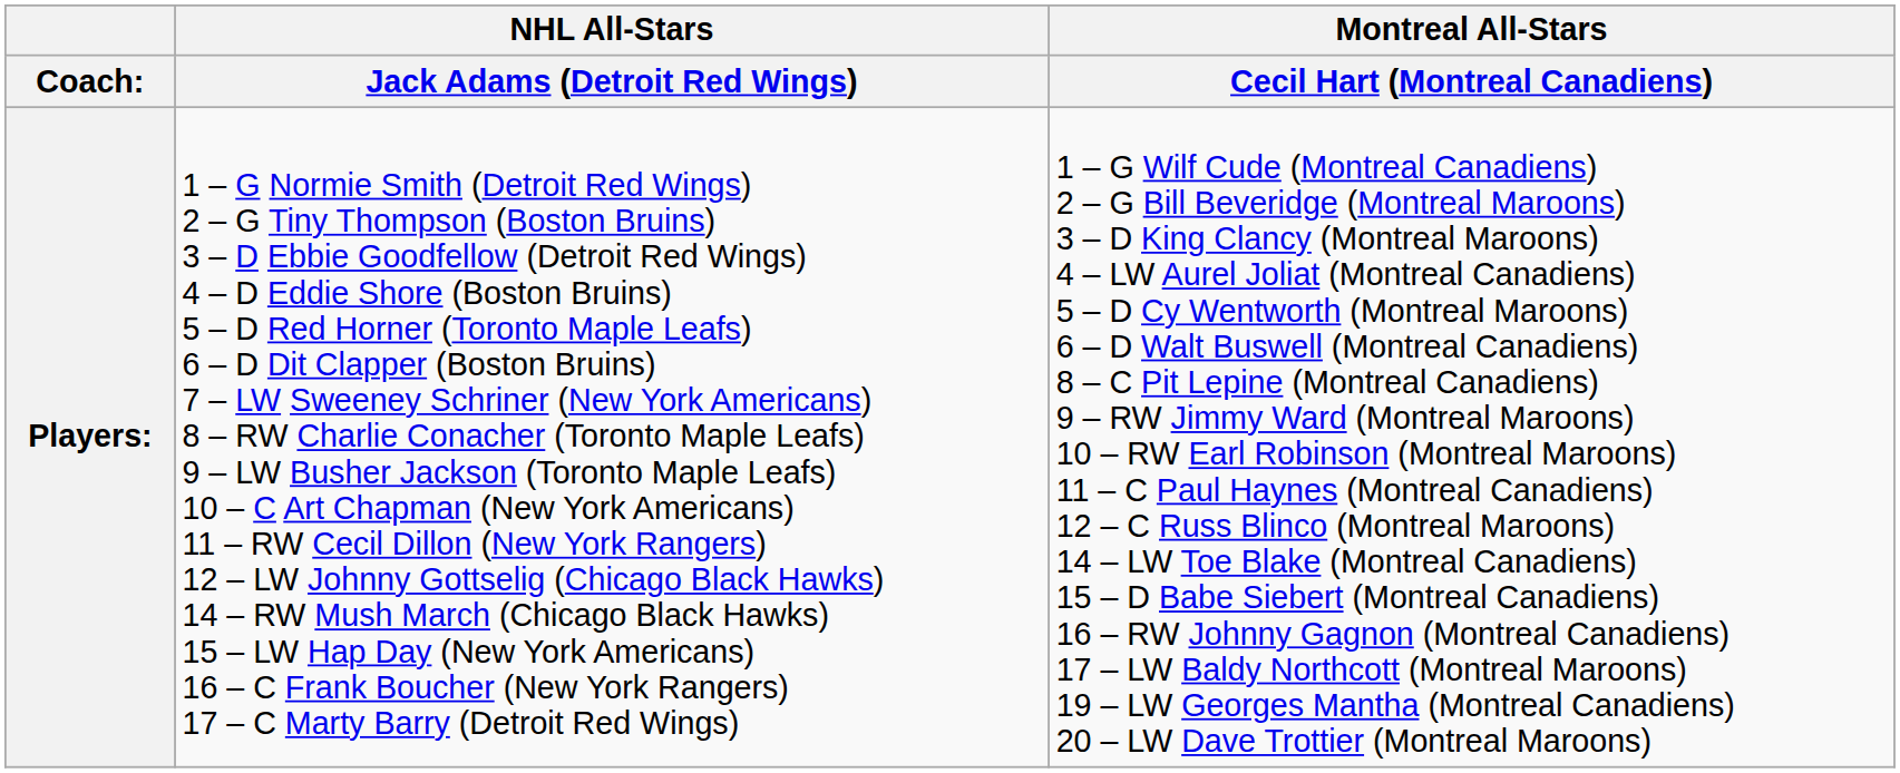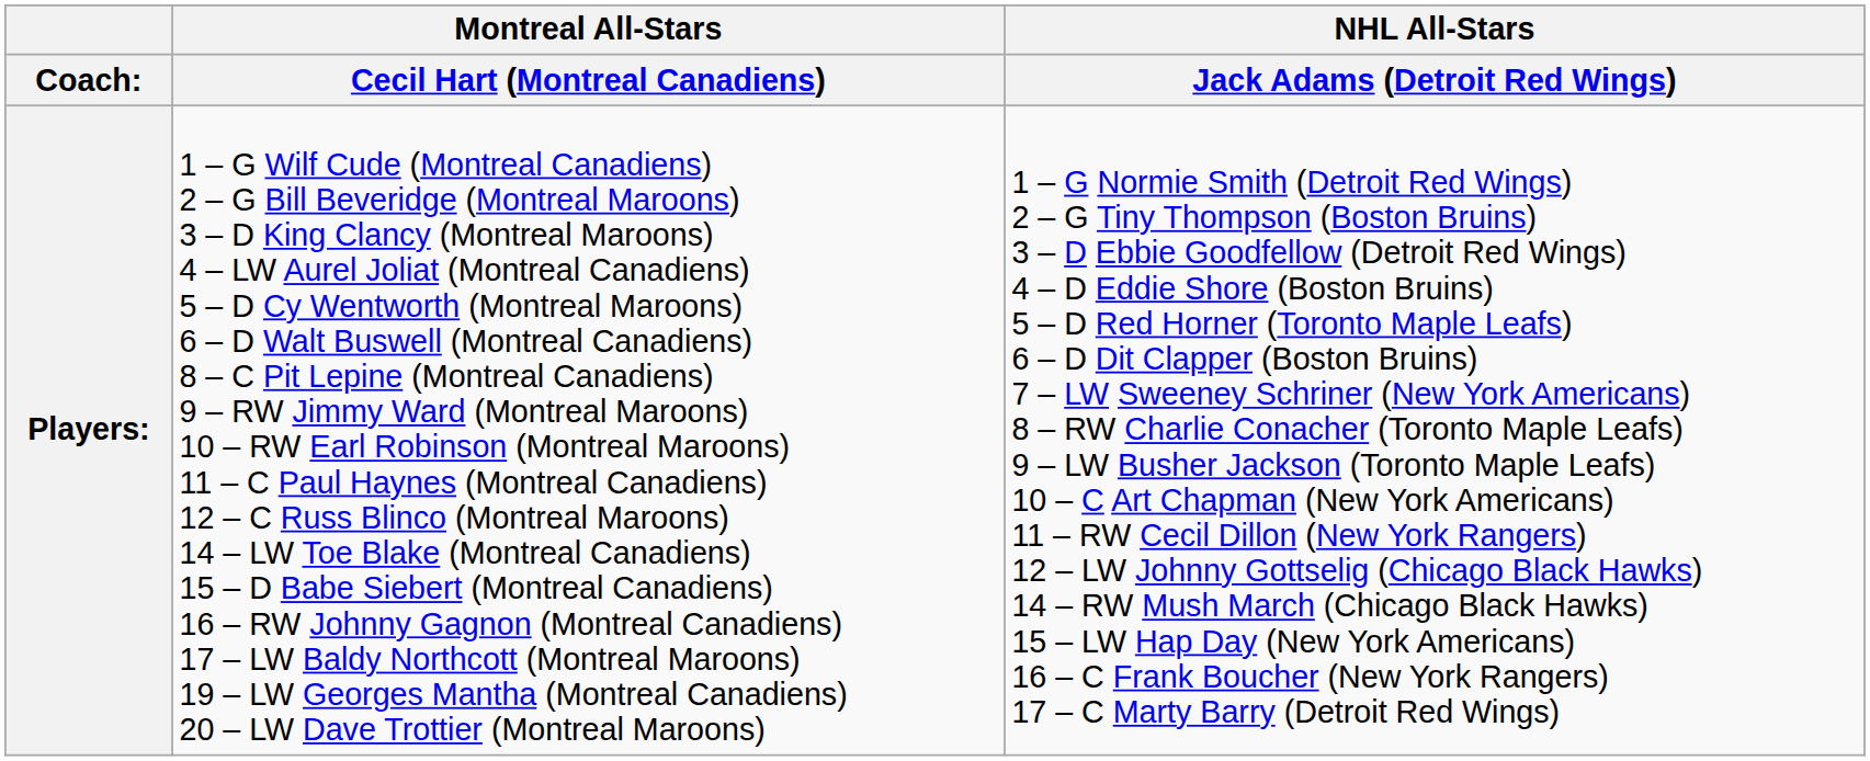columns swapped: NHL All-Stars / Jack Adams (Detroit Red Wings) <-> Montreal All-Stars / Cecil Hart (Montreal Canadiens)
